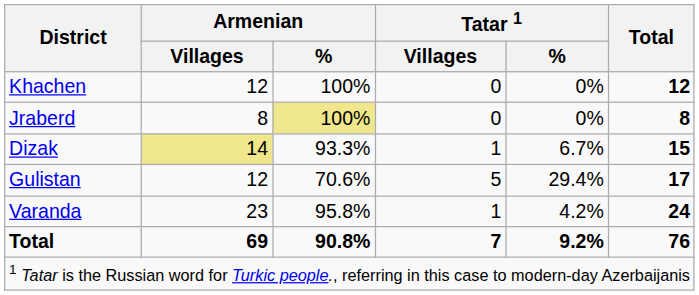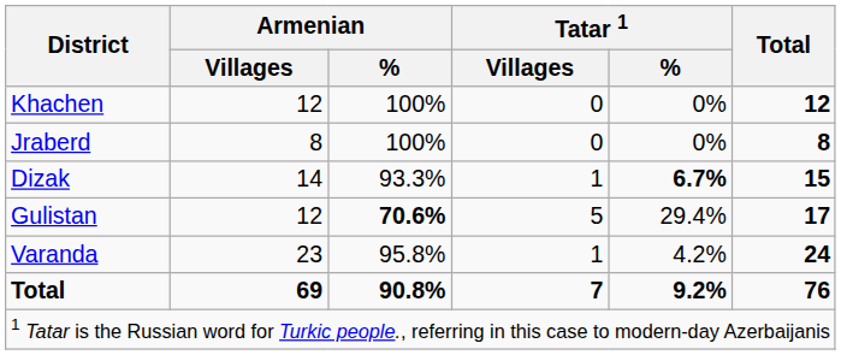Jraberd | Armenian / %: khaki background -> no background
Dizak | Armenian / Villages: khaki background -> no background
Dizak | Tatar 1 / %: normal -> bold
Gulistan | Armenian / %: normal -> bold
